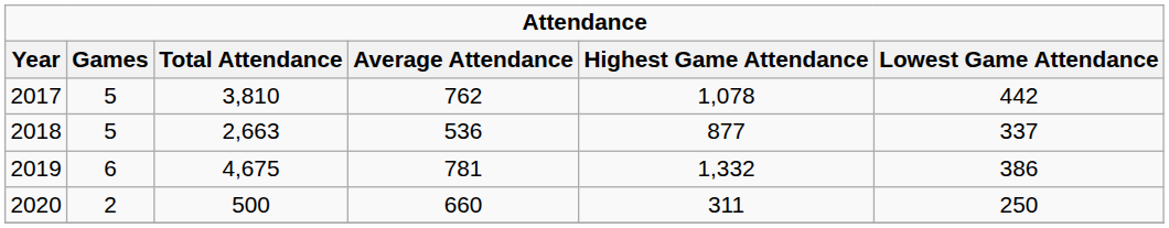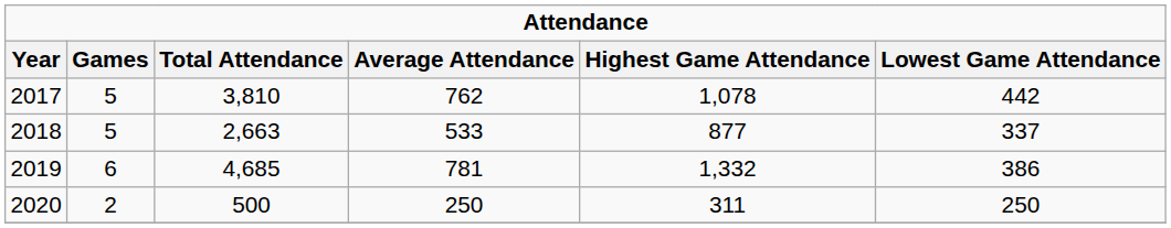2018 | Average Attendance: 536 -> 533
2019 | Total Attendance: 4,675 -> 4,685
2020 | Average Attendance: 660 -> 250
